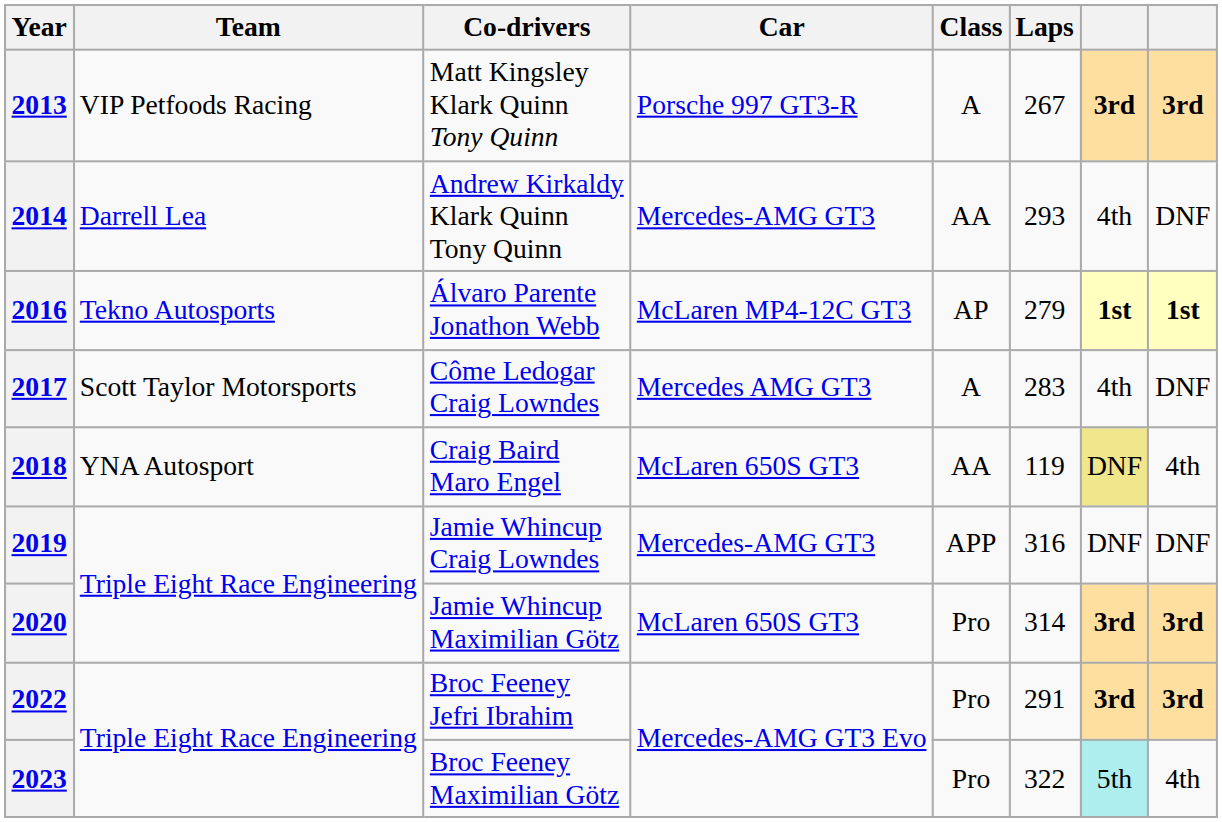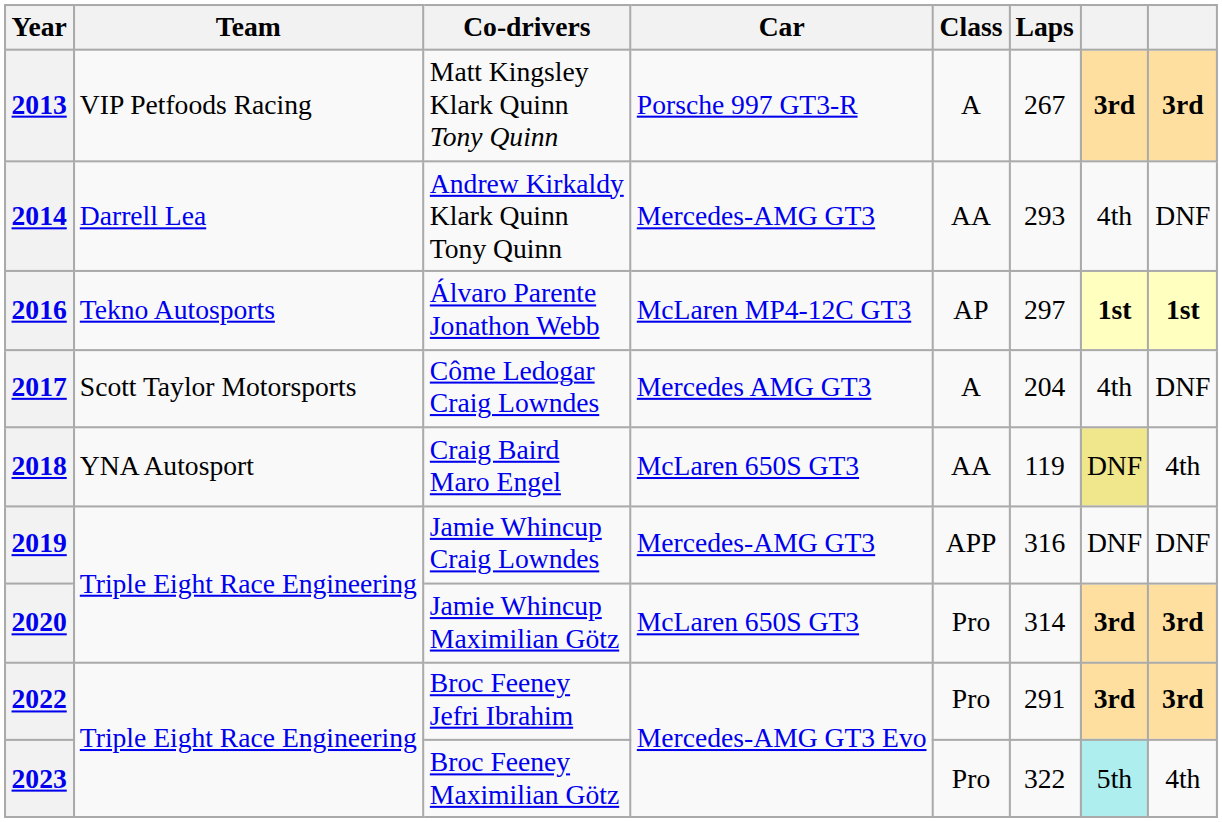2016 | Laps: 279 -> 297
2017 | Laps: 283 -> 204
